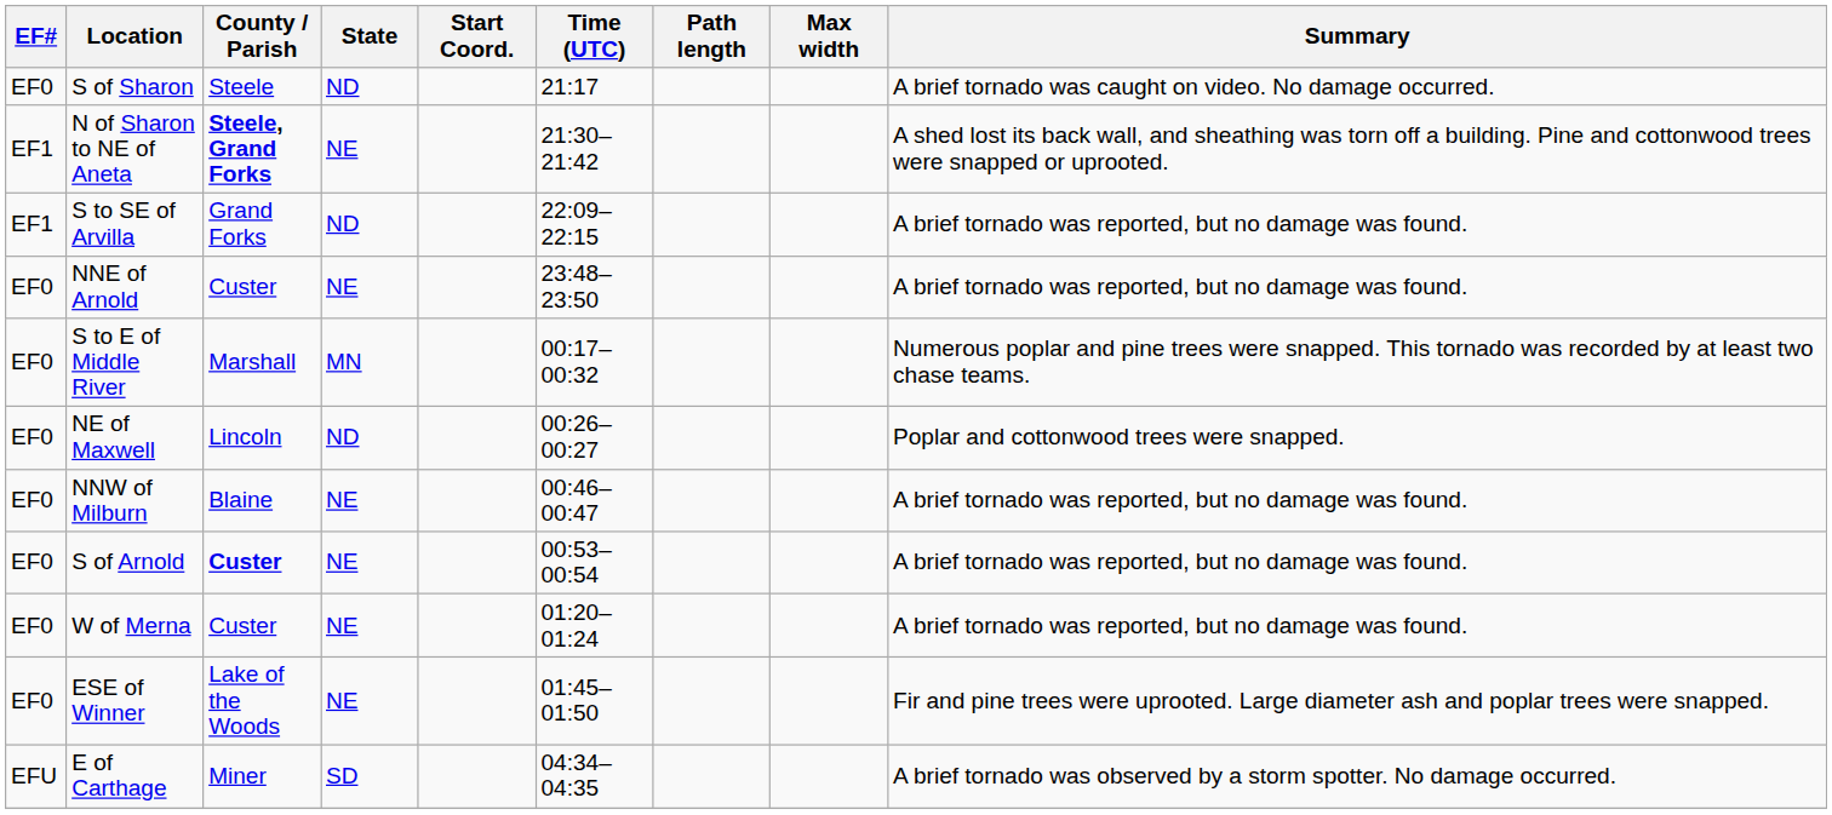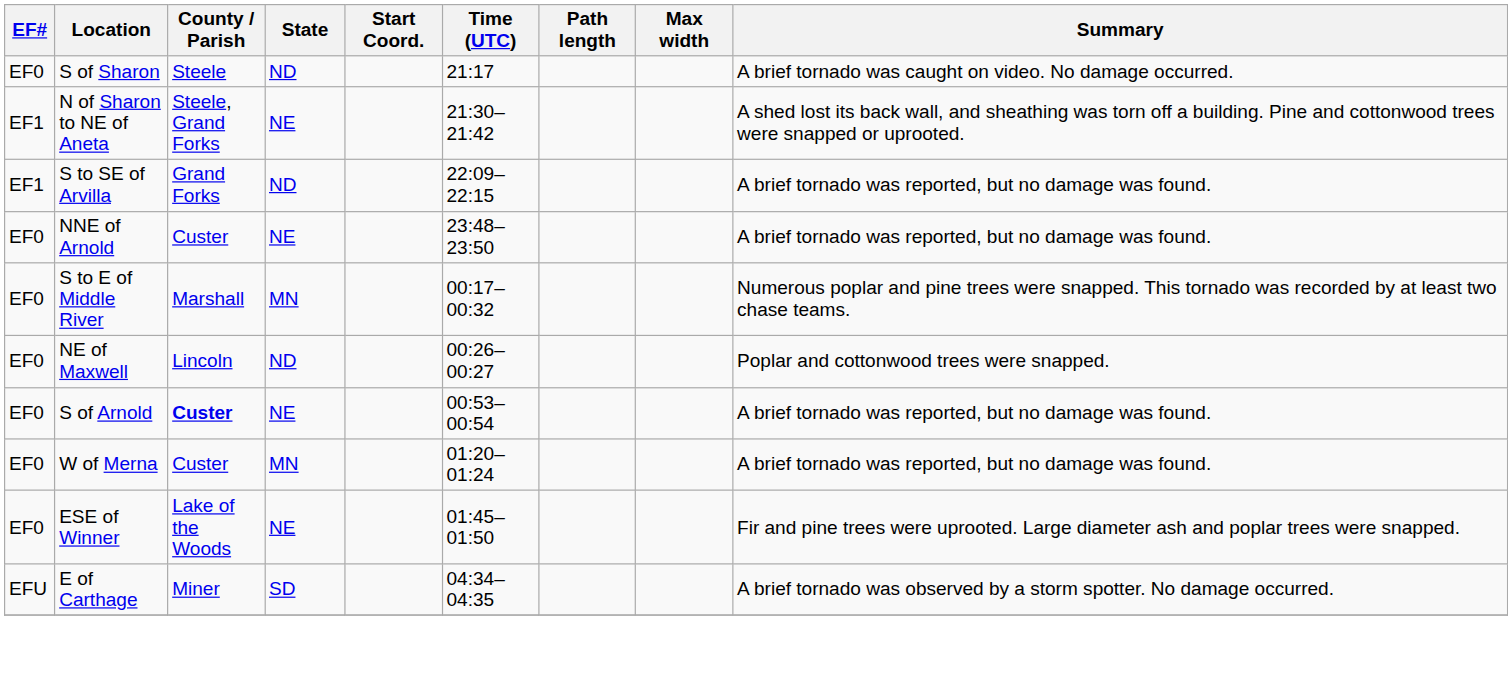N of Sharon to NE of Aneta | County / Parish: bold -> normal
- row: EF0 | NNW of Milburn | Blaine | NE | 00:46–00:47 | A brief tornado was reported, but no damage was found.
W of Merna | State: NE -> MN
